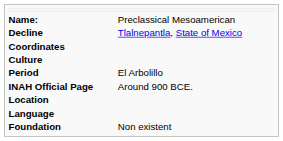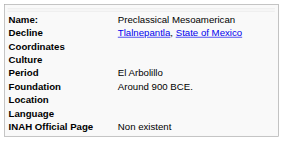row 6 | column 1: INAH Official Page -> Foundation
row 9 | column 1: Foundation -> INAH Official Page
